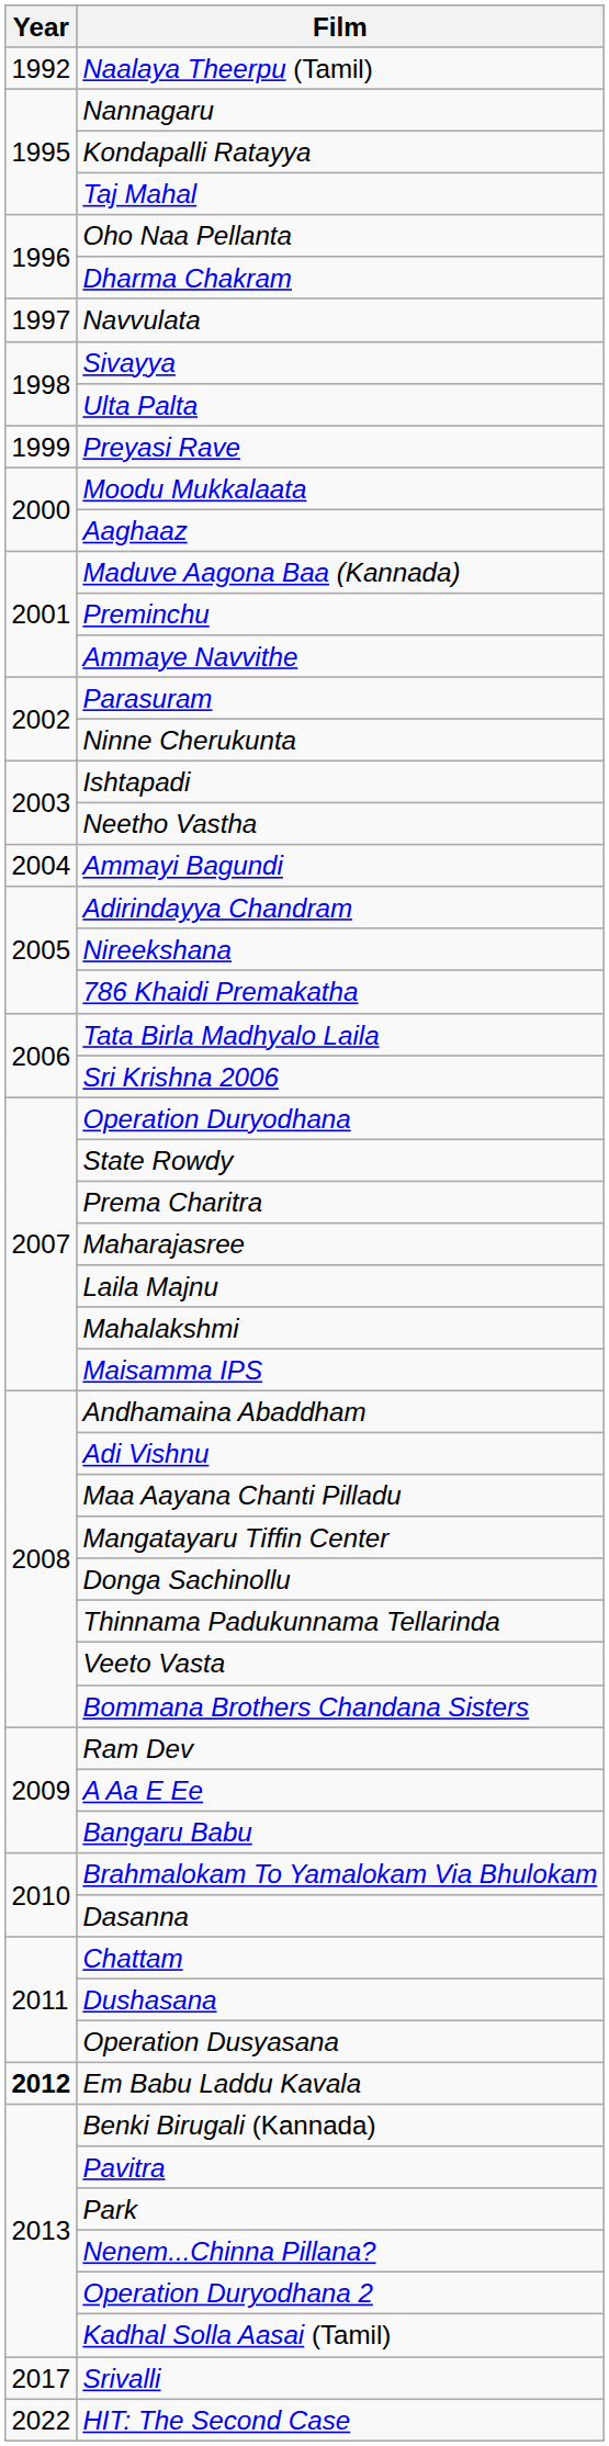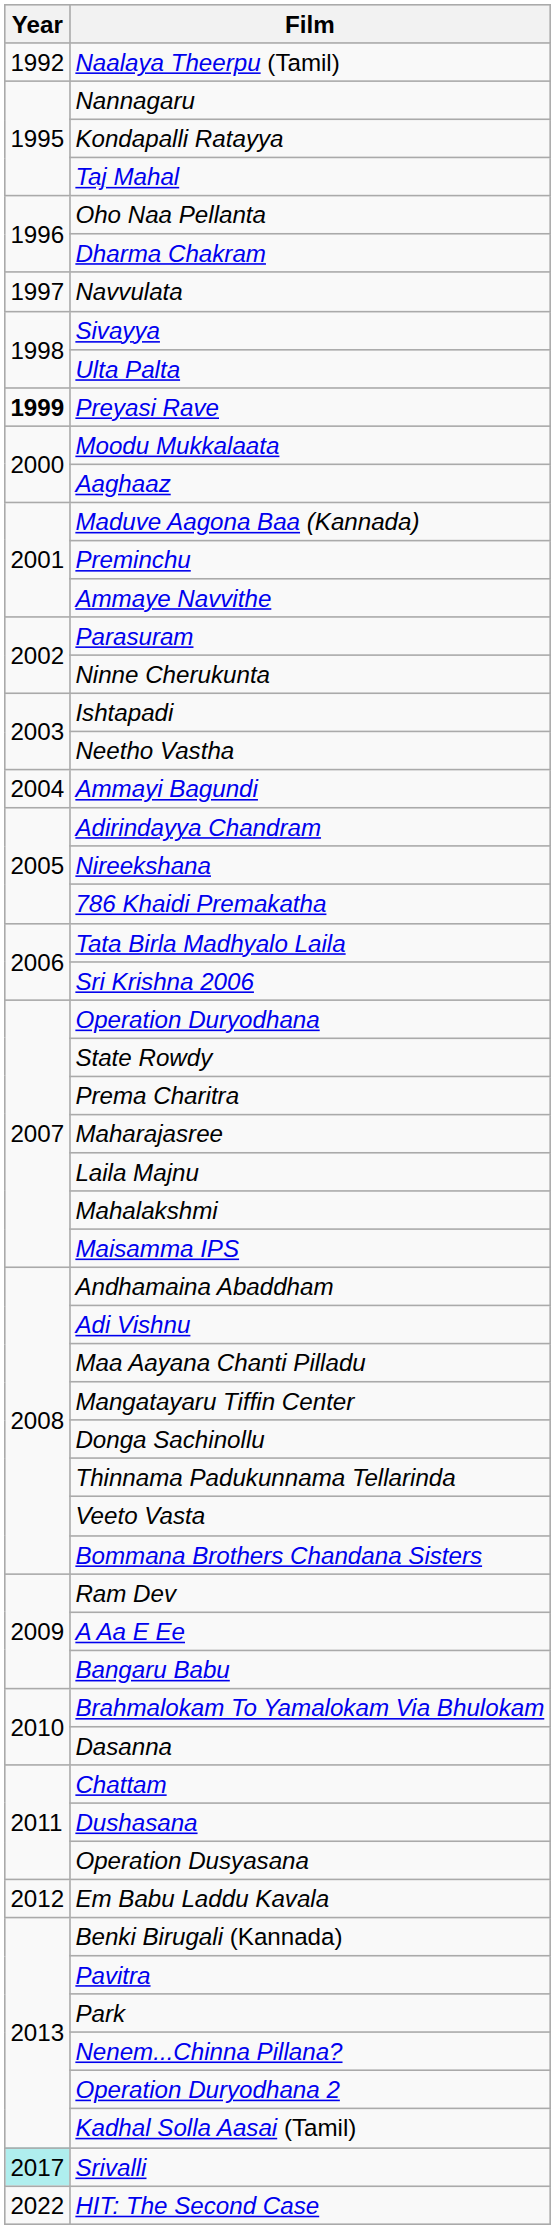Preyasi Rave | Year: normal -> bold
Em Babu Laddu Kavala | Year: bold -> normal
Srivalli | Year: no background -> paleturquoise background
